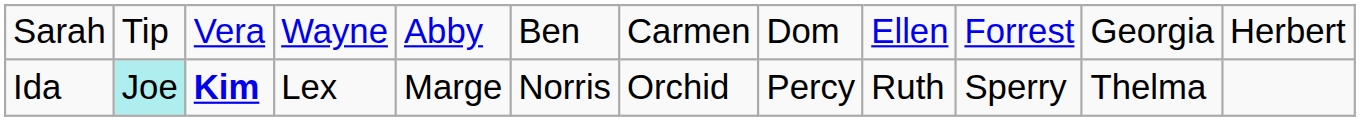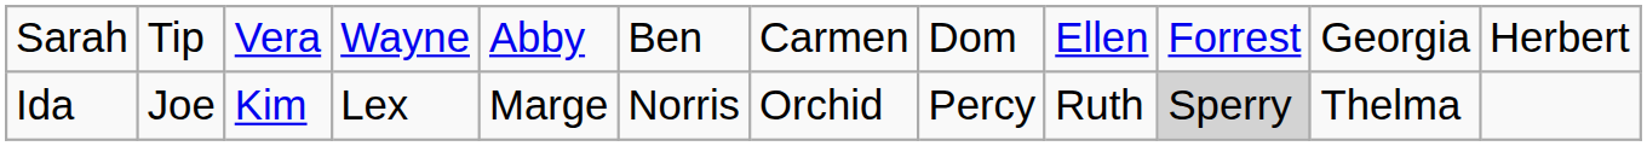Ida | column 2: paleturquoise background -> no background
Ida | column 3: bold -> normal
Ida | column 10: no background -> lightgrey background
